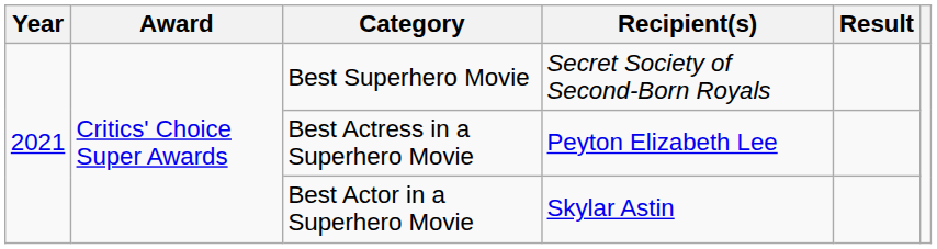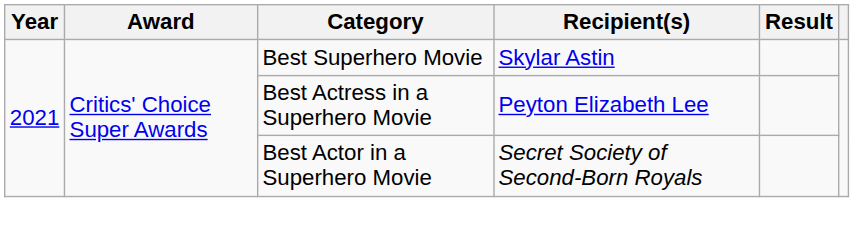Best Superhero Movie | Recipient(s): Secret Society of Second-Born Royals -> Skylar Astin
Best Actor in a Superhero Movie | Recipient(s): Skylar Astin -> Secret Society of Second-Born Royals
